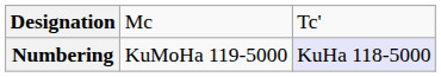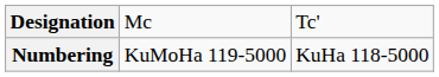Numbering | column 3: lavender background -> no background
